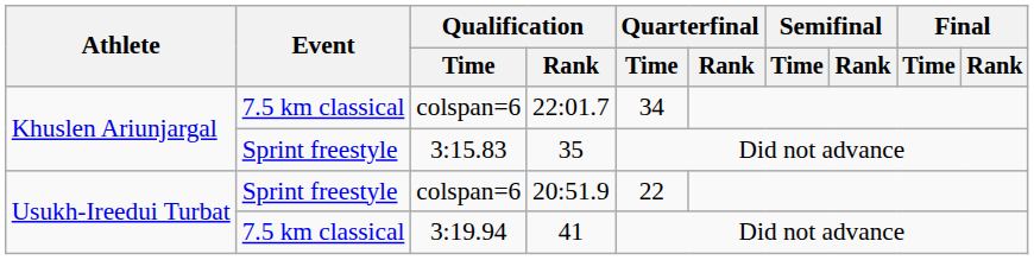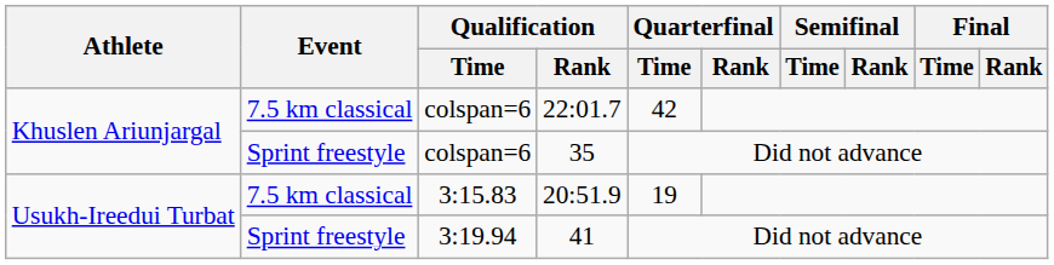22:01.7 | Quarterfinal / Time: 34 -> 42
35 | Qualification / Time: 3:15.83 -> colspan=6
20:51.9 | Event: Sprint freestyle -> 7.5 km classical
20:51.9 | Qualification / Time: colspan=6 -> 3:15.83
20:51.9 | Quarterfinal / Time: 22 -> 19
41 | Event: 7.5 km classical -> Sprint freestyle
